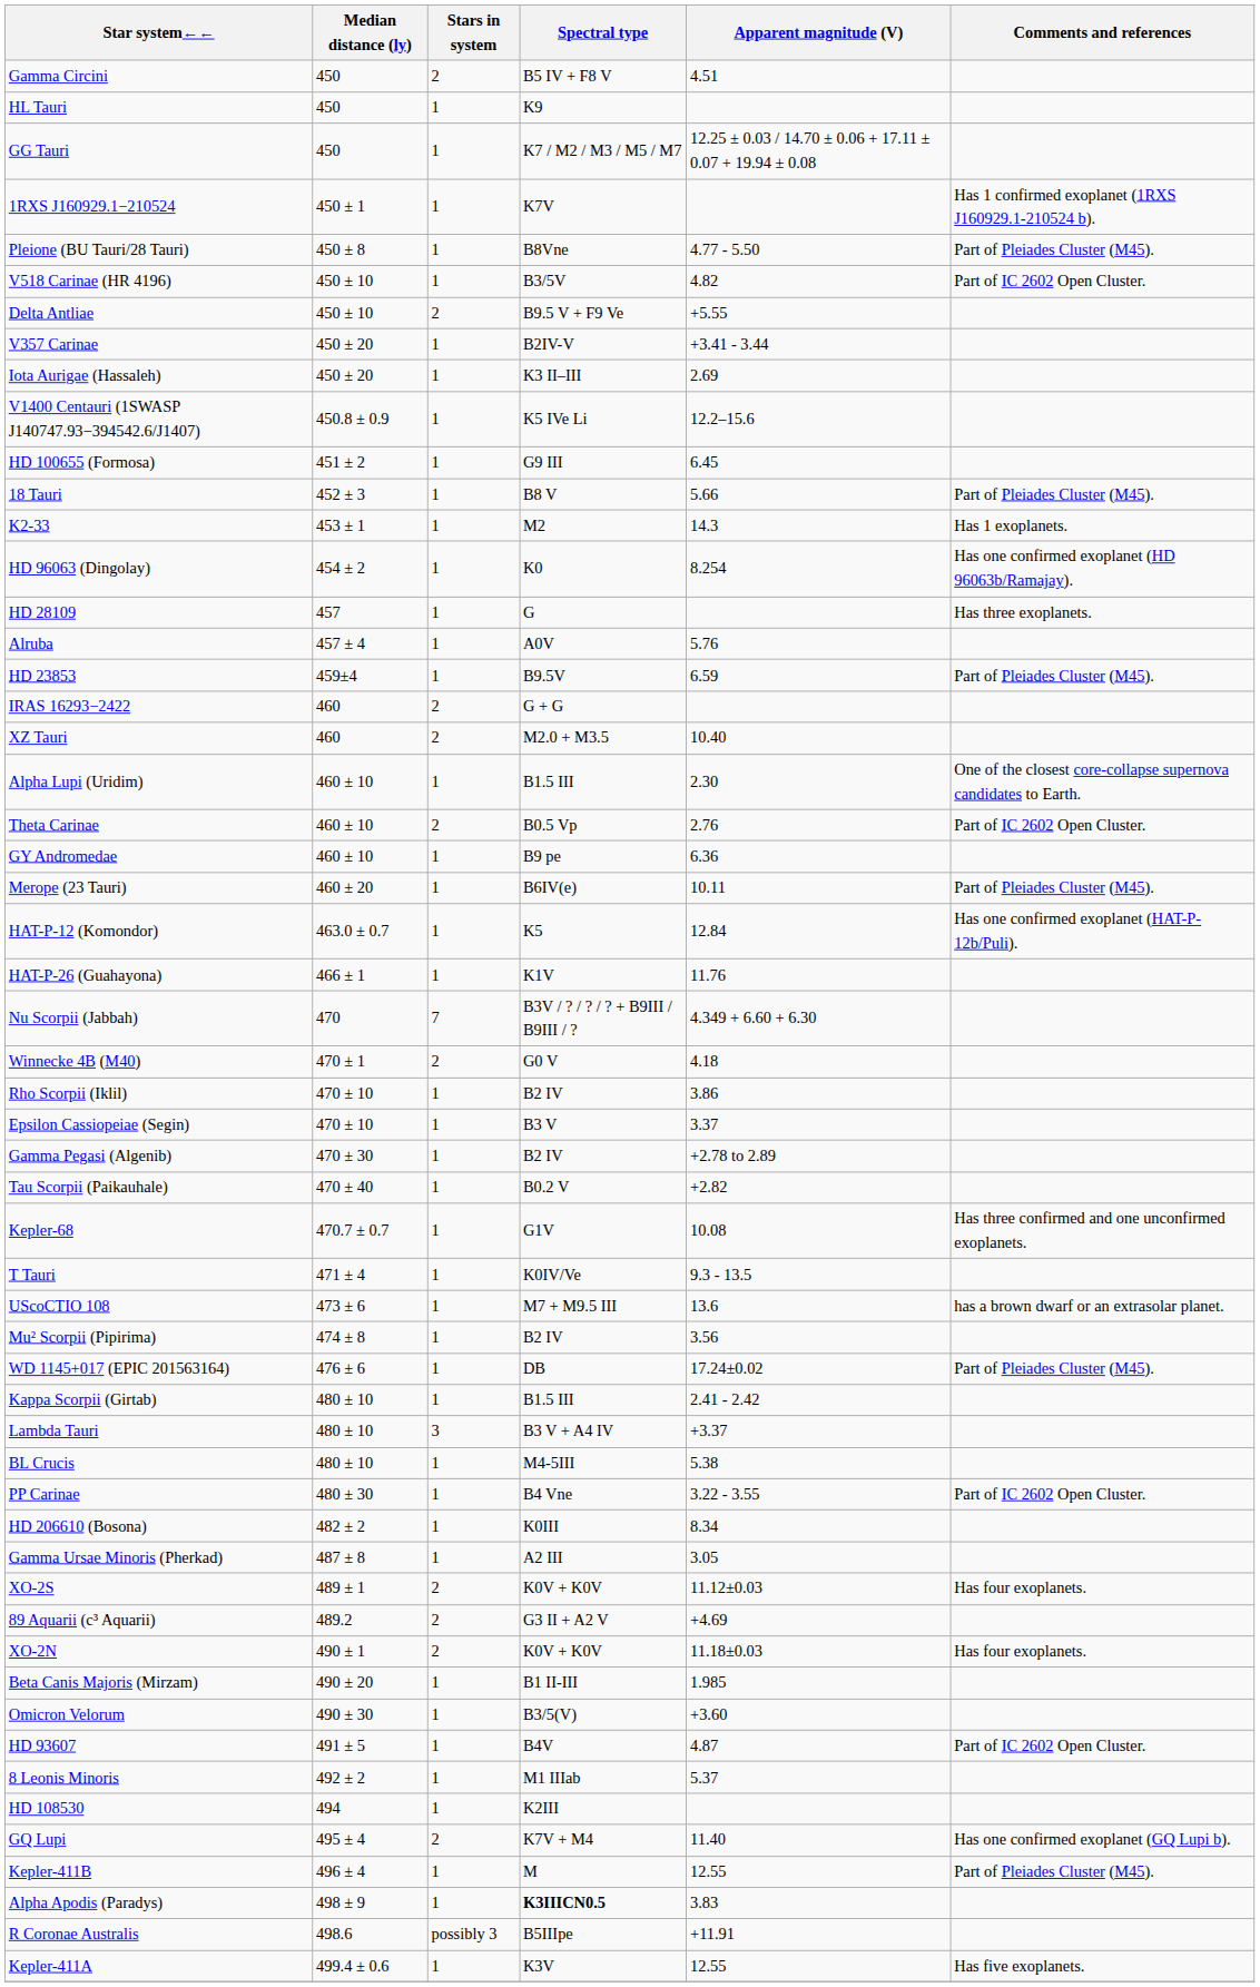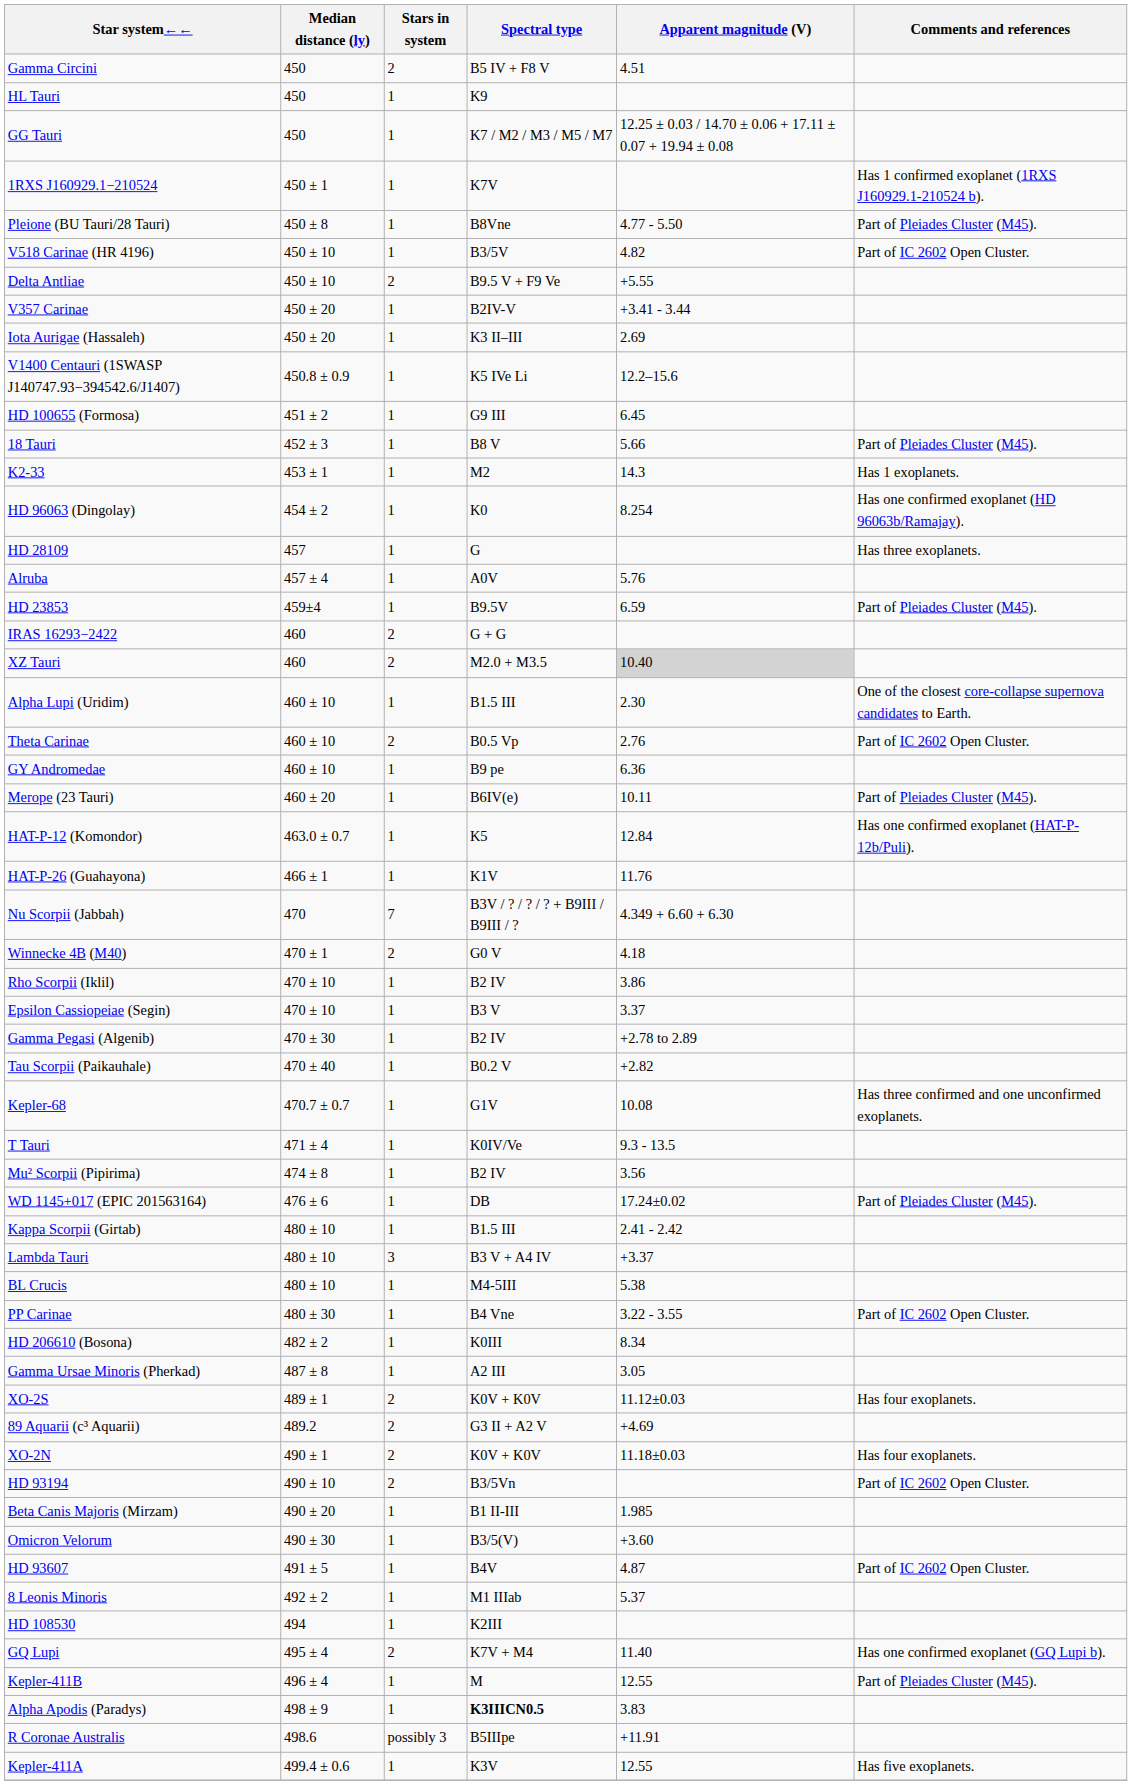XZ Tauri | Apparent magnitude (V): no background -> lightgrey background
- row: UScoCTIO 108 | 473 ± 6 | 1 | M7 + M9.5 III | 13.6 | has a brown dwarf or an extrasolar planet.
+ row: HD 93194 | 490 ± 10 | 2 | B3/5Vn | Part of IC 2602 Open Cluster.
